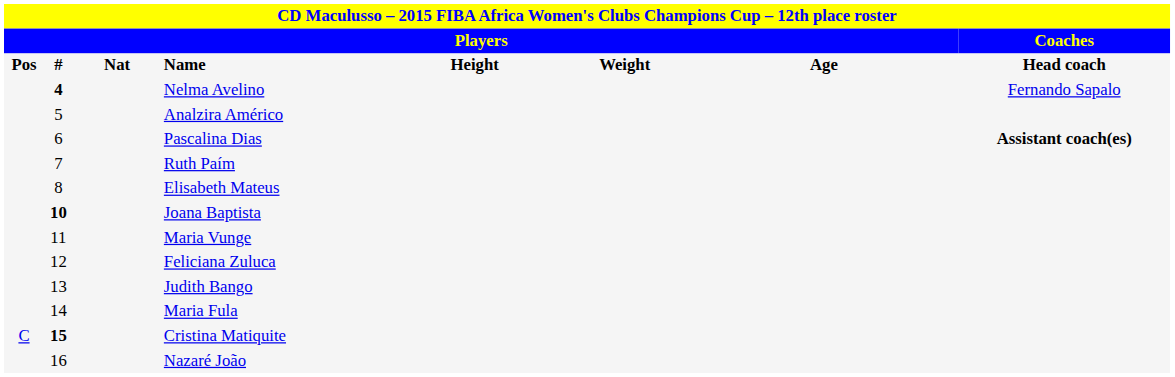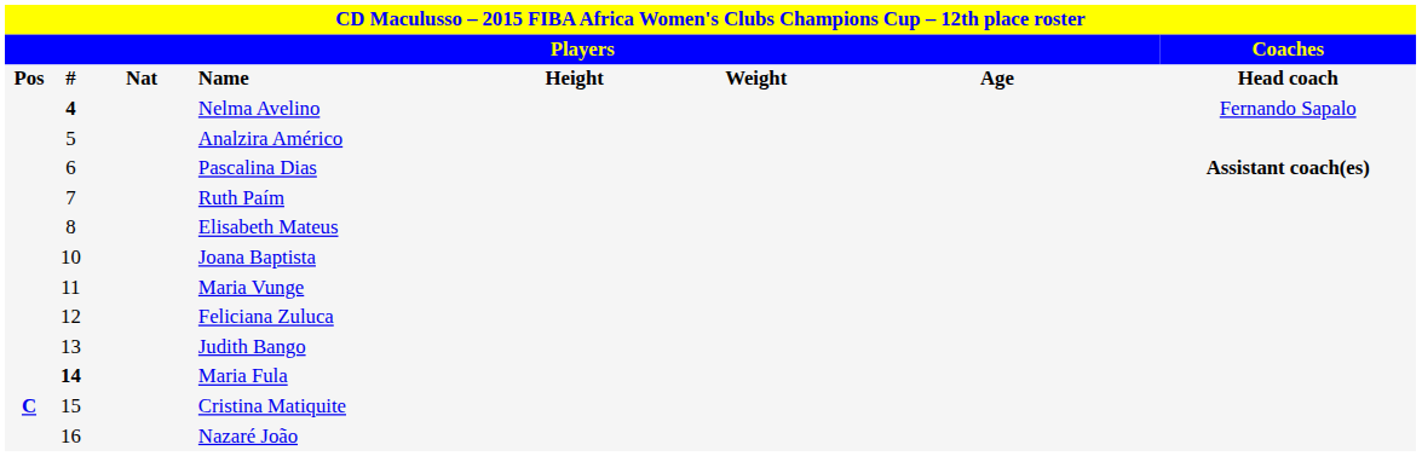Joana Baptista | column 2: bold -> normal
Maria Fula | column 2: normal -> bold
Cristina Matiquite | column 1: normal -> bold
Cristina Matiquite | column 2: bold -> normal
